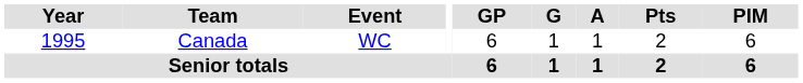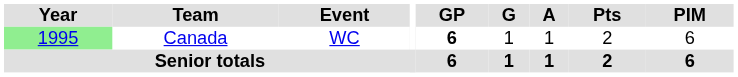Canada | Year: no background -> lightgreen background
Canada | GP: normal -> bold
